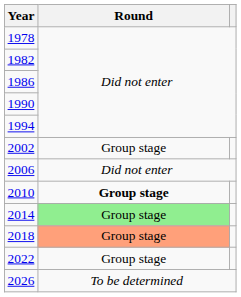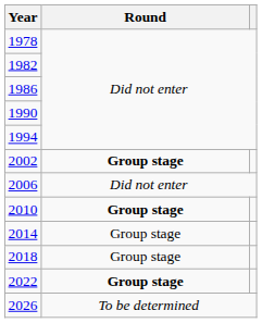2002 | Round: normal -> bold
2014 | Round: lightgreen background -> no background
2018 | Round: lightsalmon background -> no background
2022 | Round: normal -> bold
